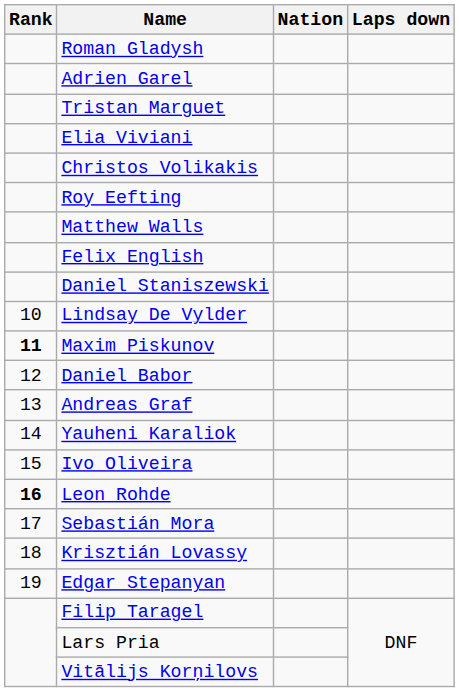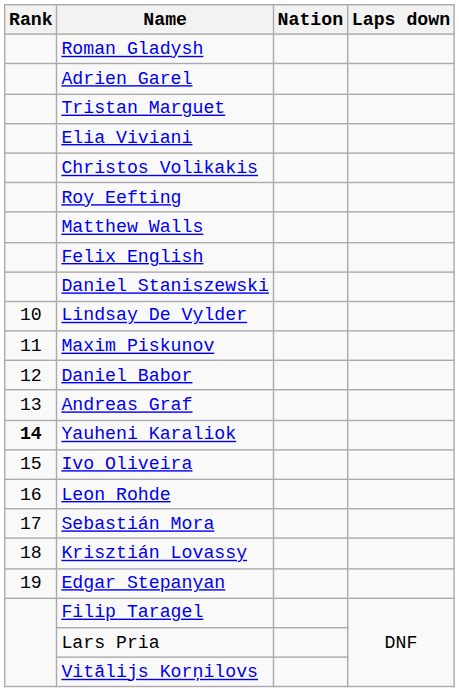Maxim Piskunov | Rank: bold -> normal
Yauheni Karaliok | Rank: normal -> bold
Leon Rohde | Rank: bold -> normal
